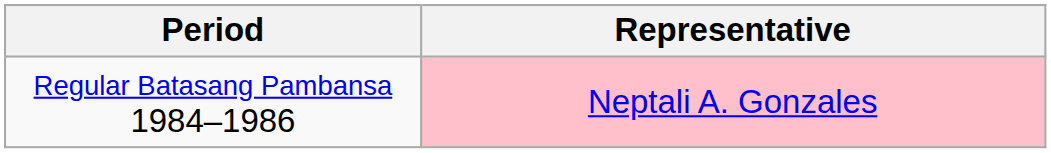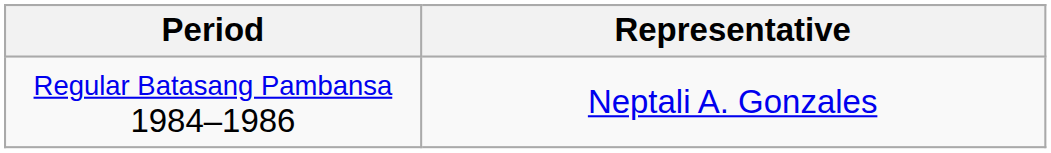Regular Batasang Pambansa 1984–1986 | Representative: pink background -> no background
